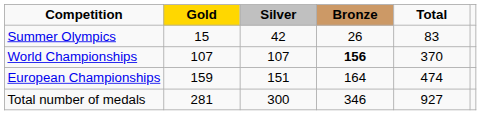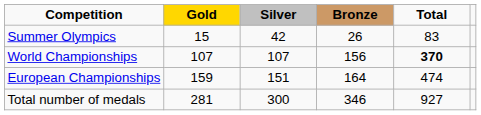World Championships | Bronze: bold -> normal
World Championships | Total: normal -> bold
